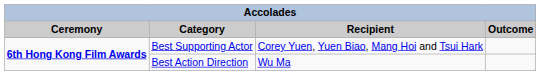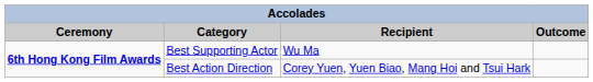Best Supporting Actor | Recipient: Corey Yuen, Yuen Biao, Mang Hoi and Tsui Hark -> Wu Ma
Best Action Direction | Recipient: Wu Ma -> Corey Yuen, Yuen Biao, Mang Hoi and Tsui Hark
